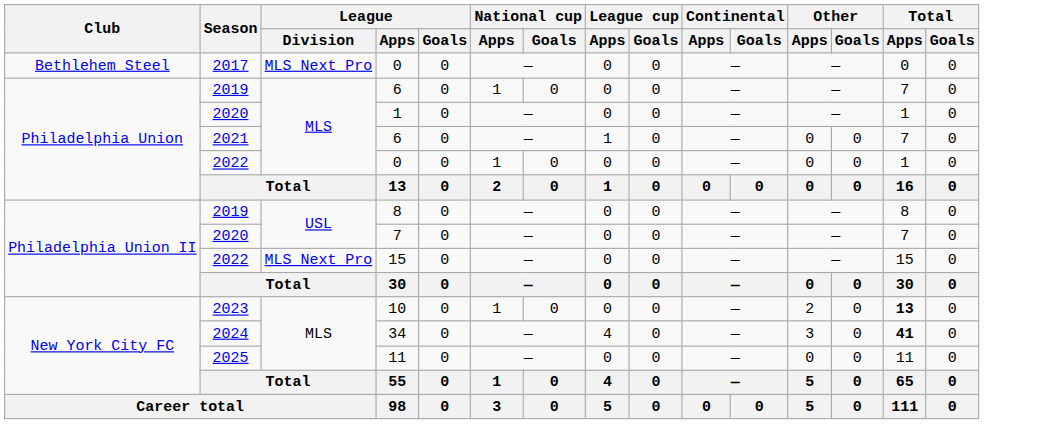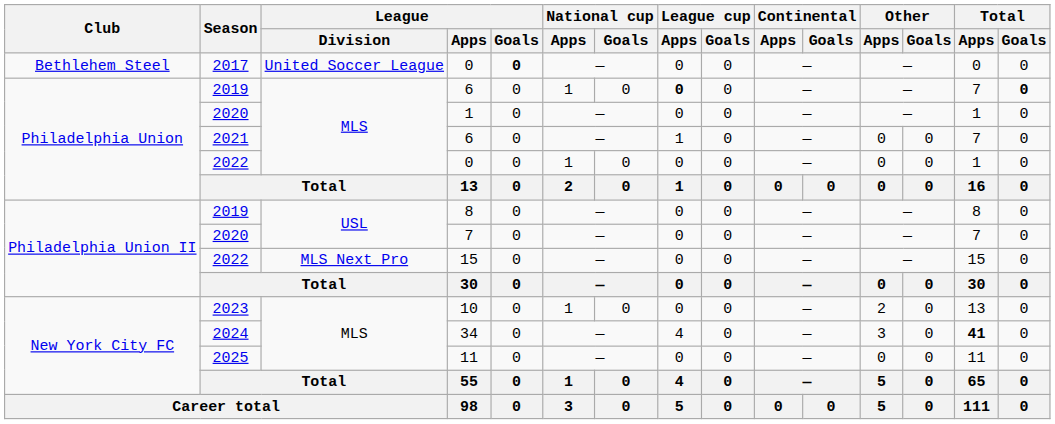2017 / 0 | League / Division: MLS Next Pro -> United Soccer League
2017 / 0 | League / Goals: normal -> bold
2019 / 6 | League cup / Apps: normal -> bold
2019 / 6 | Total / Goals: normal -> bold
10 | Total / Apps: bold -> normal
